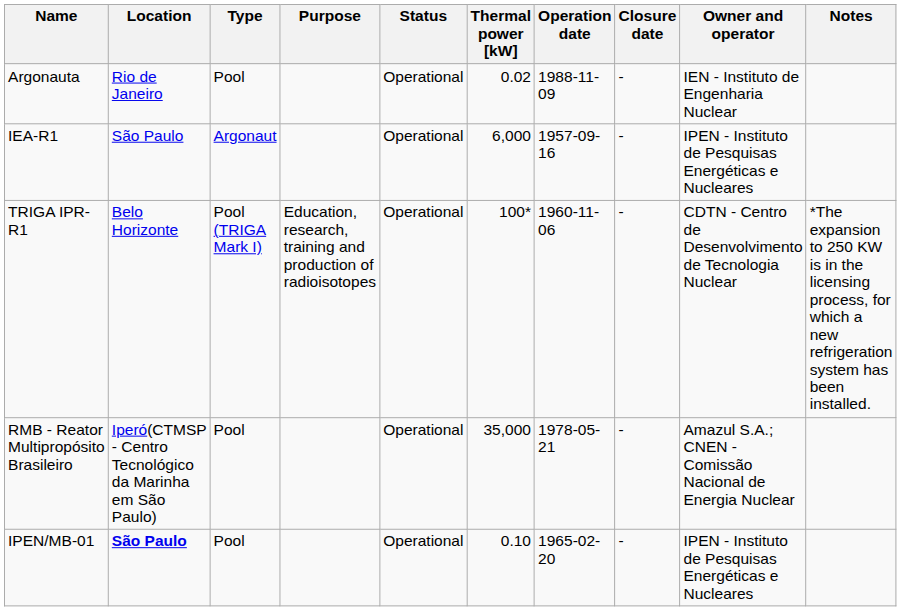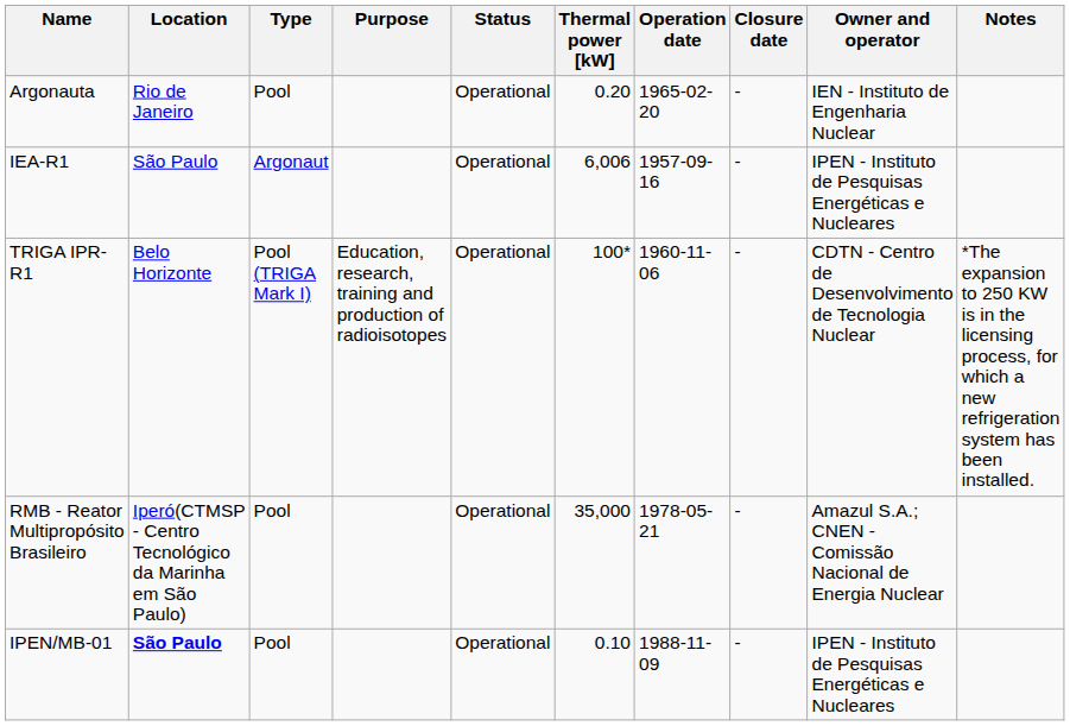Argonauta | Thermal power [kW]: 0.02 -> 0.20
Argonauta | Operation date: 1988-11-09 -> 1965-02-20
IEA-R1 | Thermal power [kW]: 6,000 -> 6,006
IPEN/MB-01 | Operation date: 1965-02-20 -> 1988-11-09
